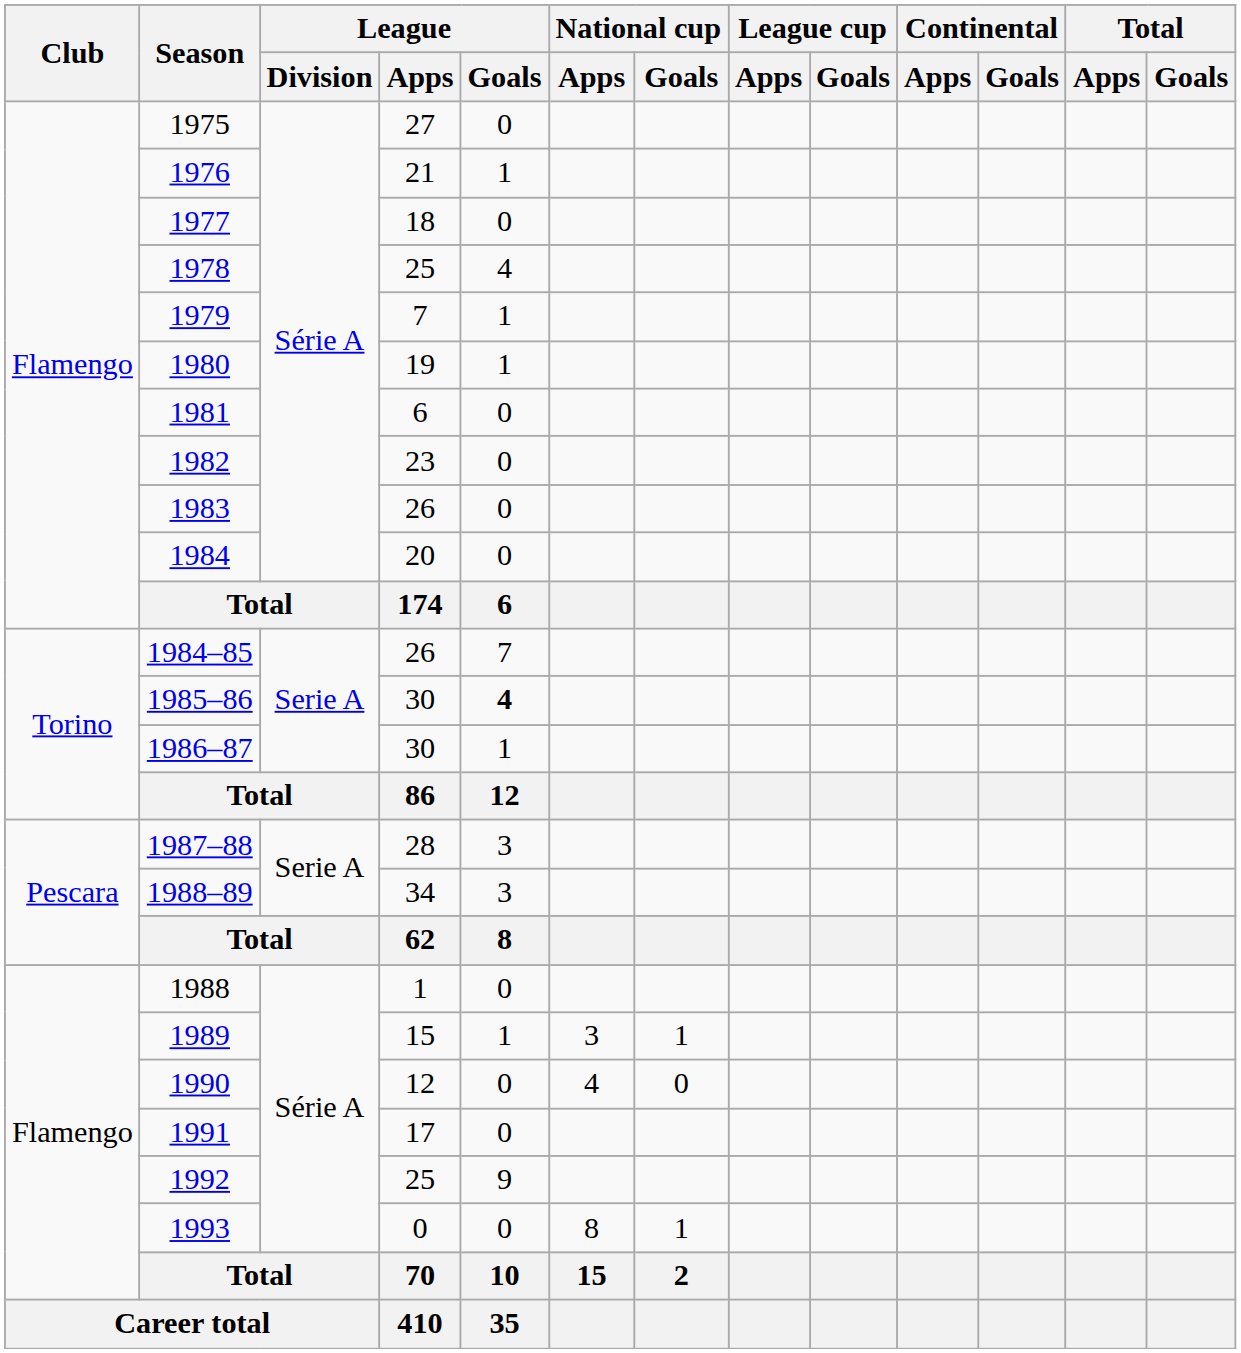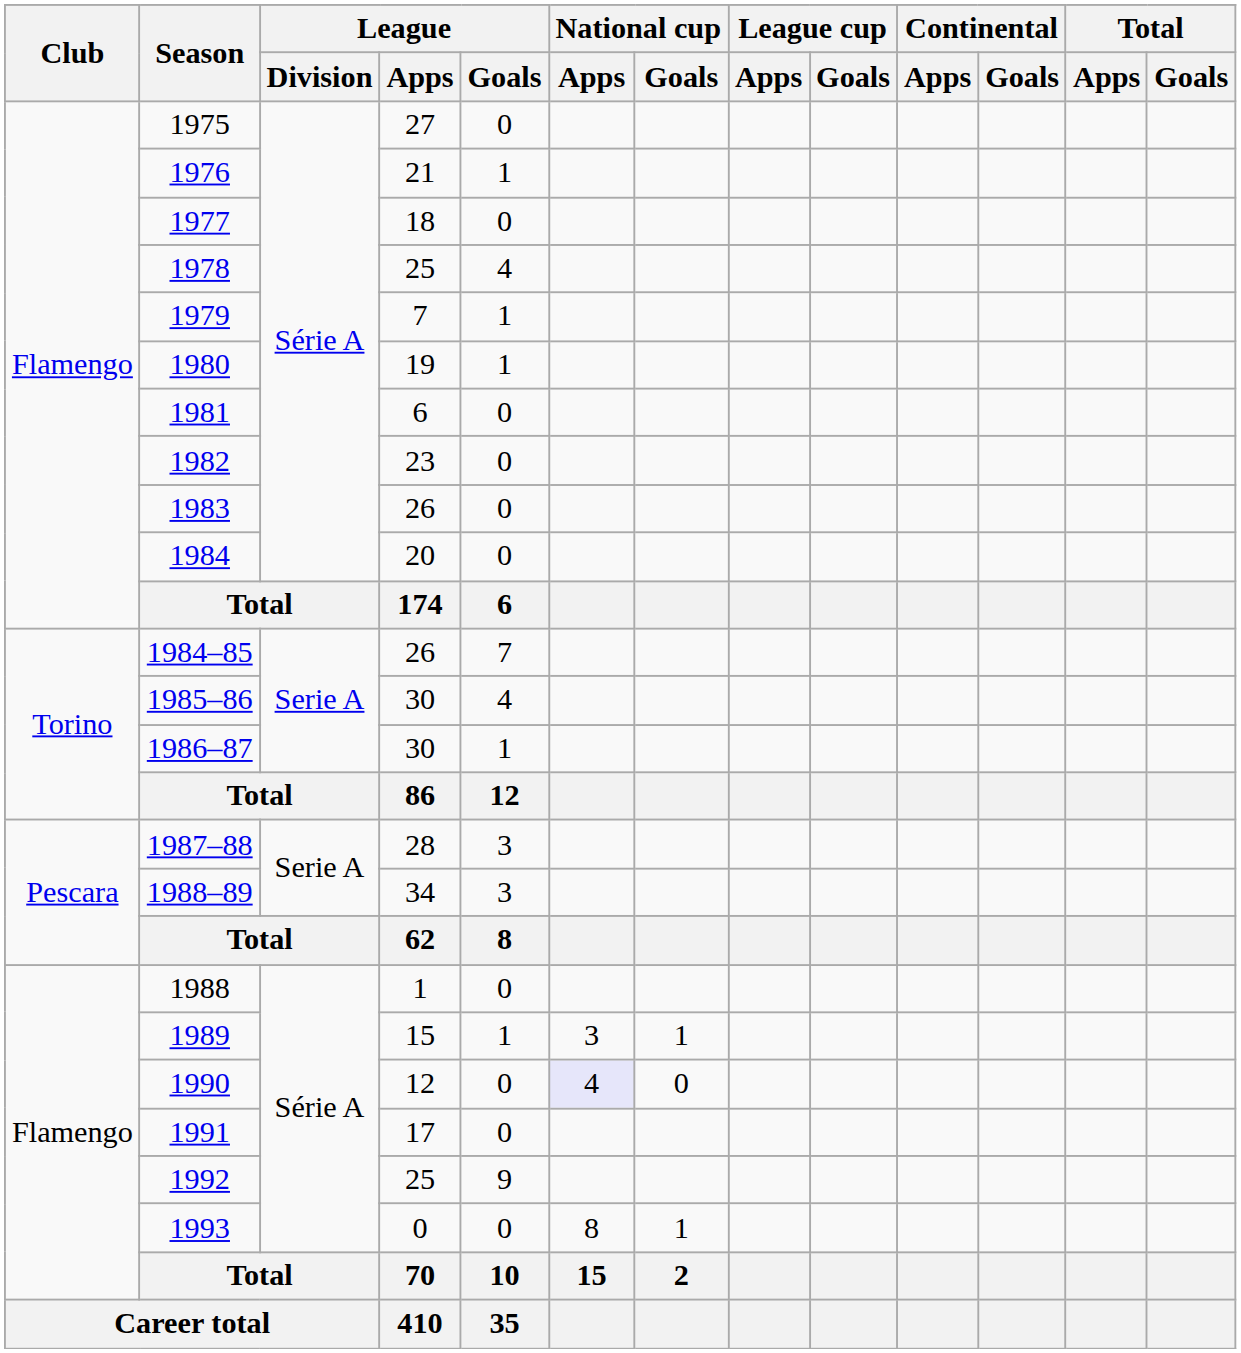1985–86 | League / Goals: bold -> normal
1990 | National cup / Apps: no background -> lavender background
